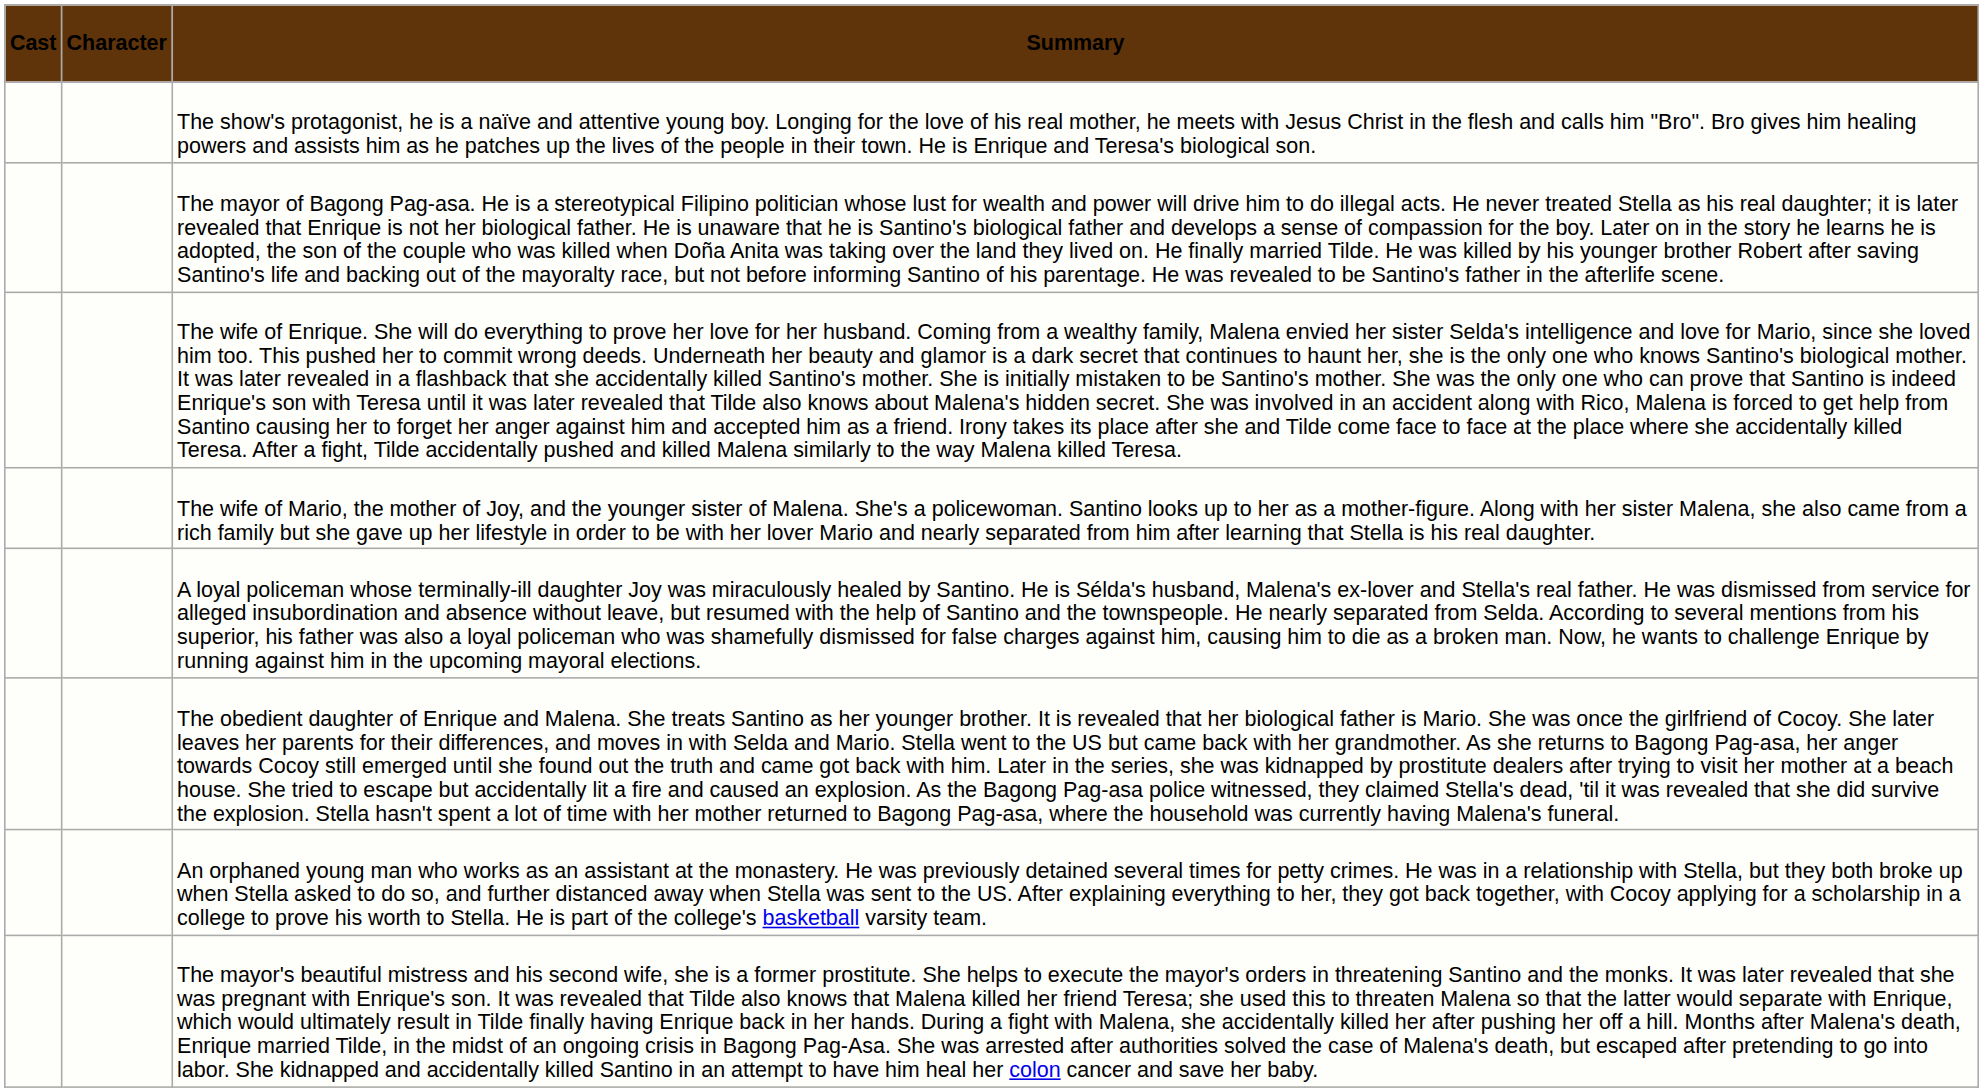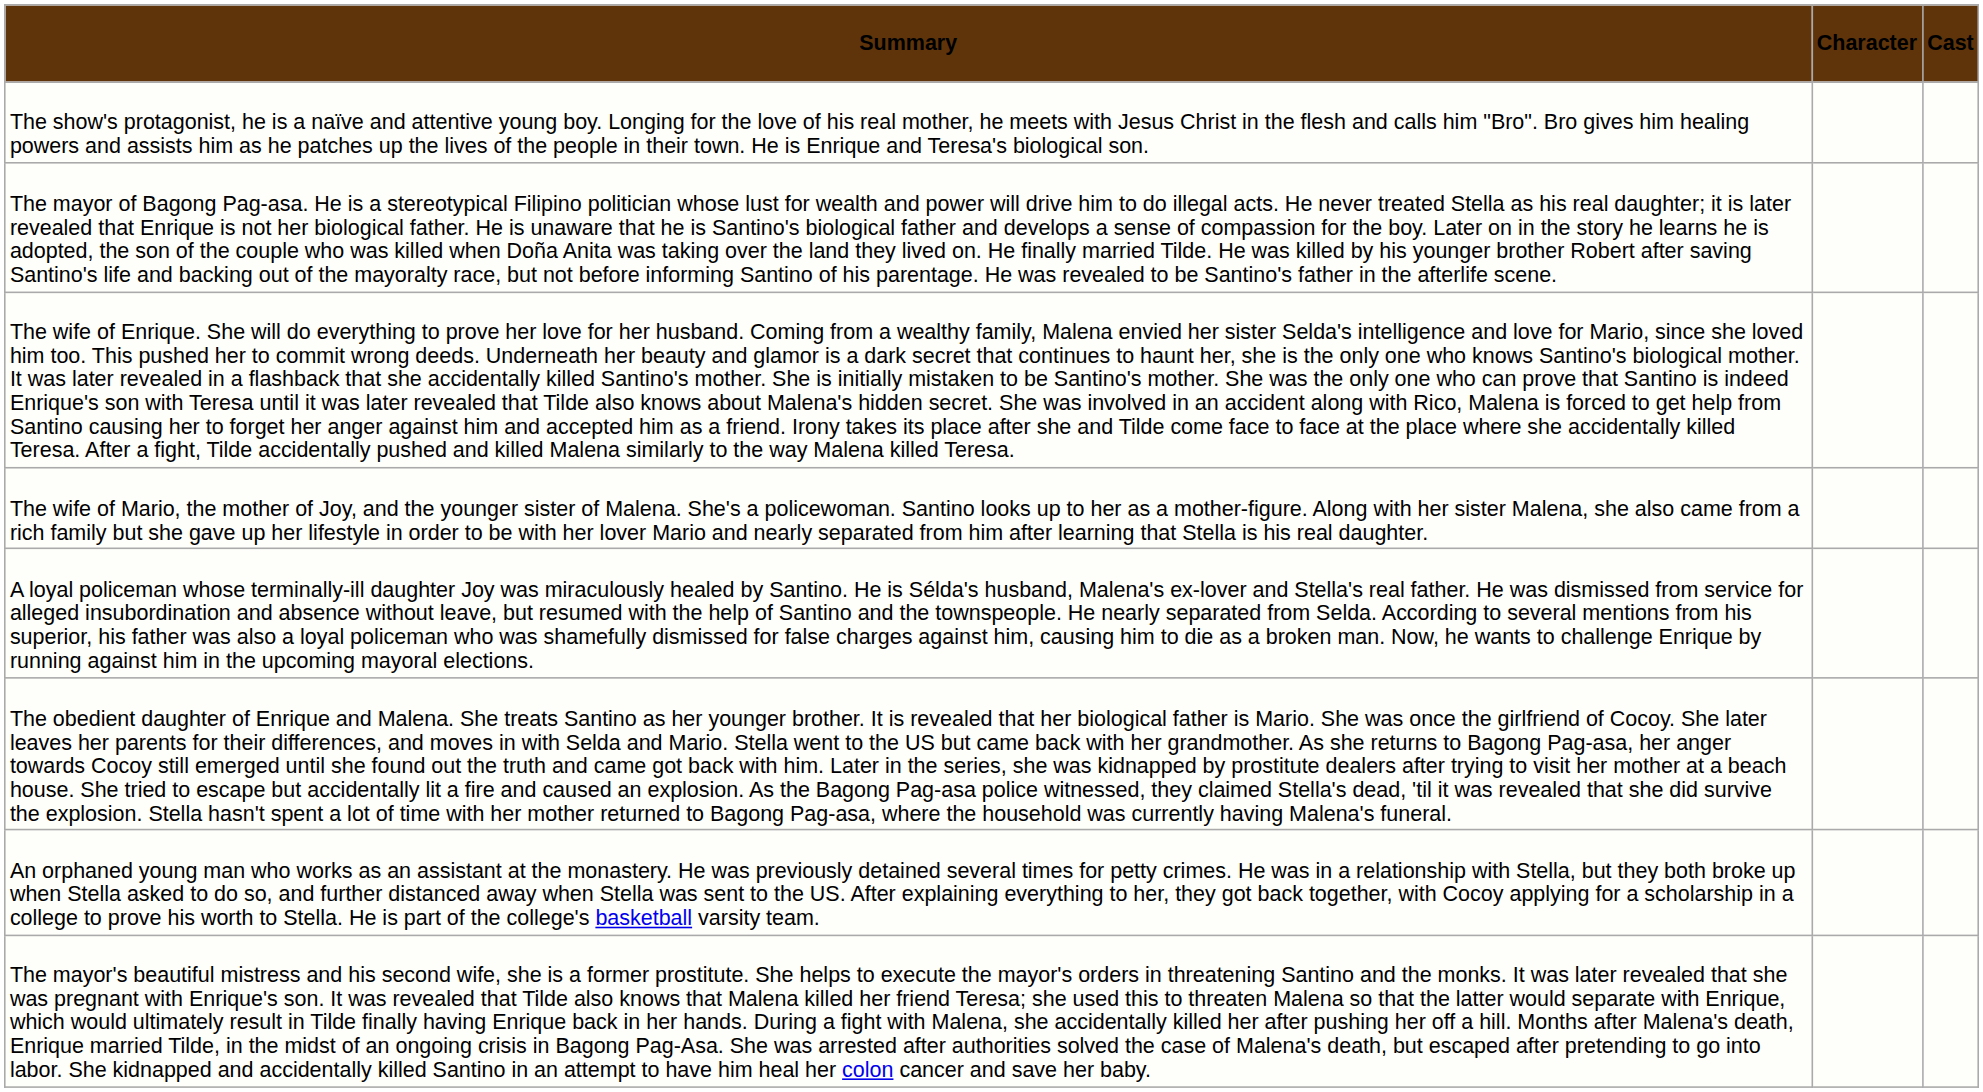columns swapped: Cast <-> Summary
